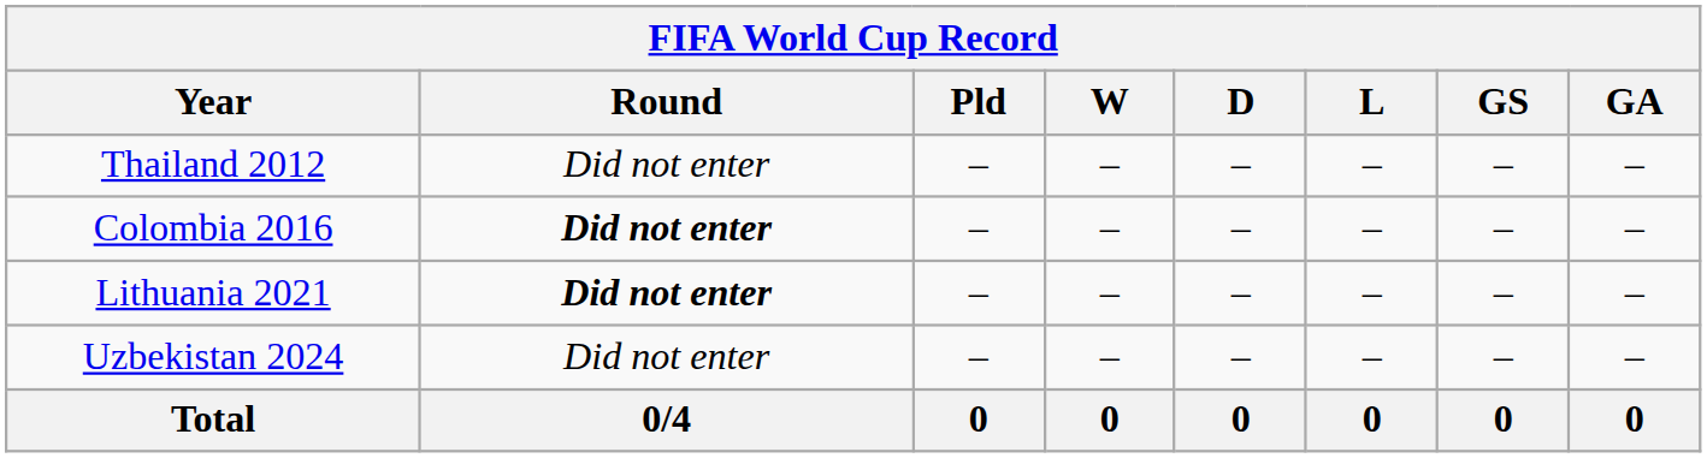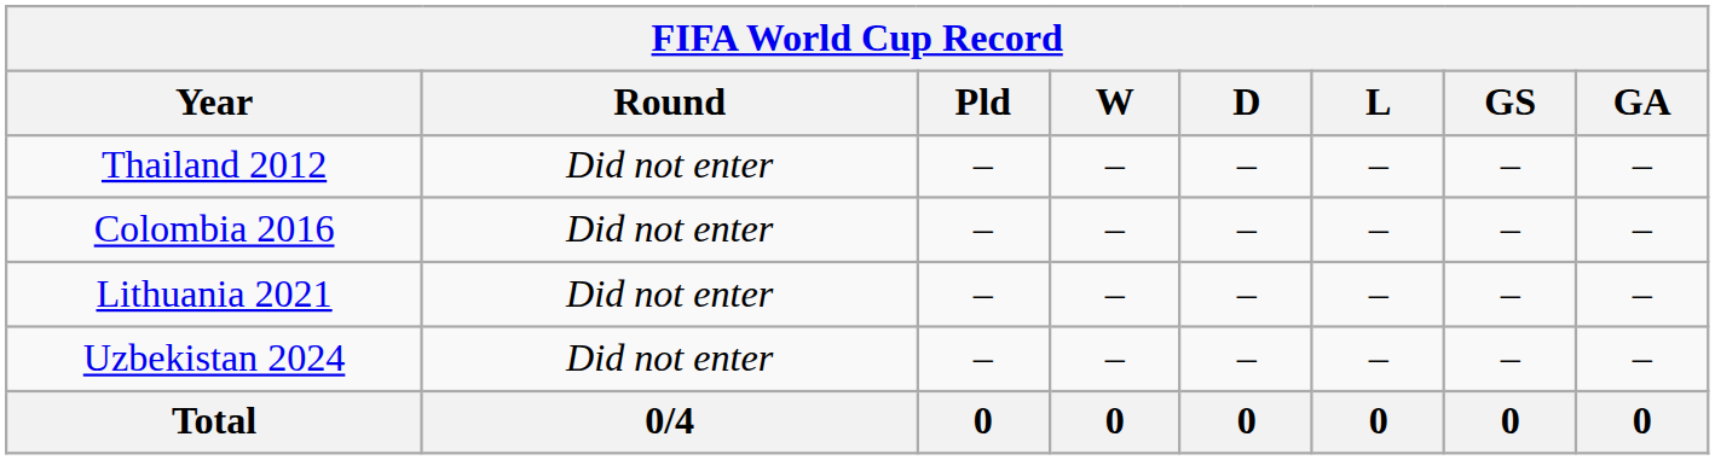Colombia 2016 | Round: bold -> normal
Lithuania 2021 | Round: bold -> normal
